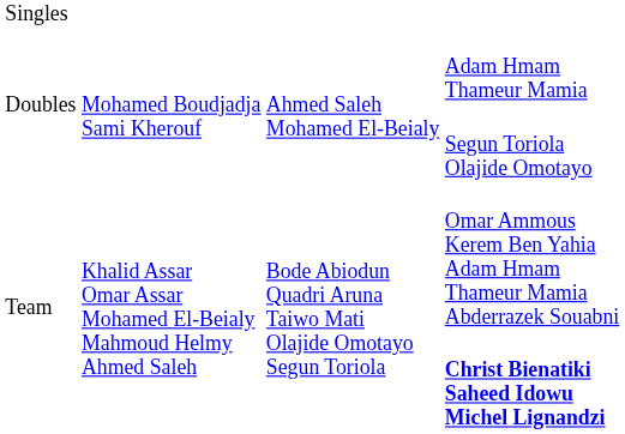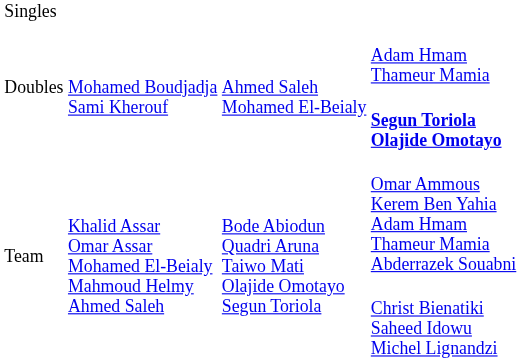Segun Toriola Olajide Omotayo | column 4: normal -> bold
Christ Bienatiki Saheed Idowu Michel Lignandzi | column 4: bold -> normal
